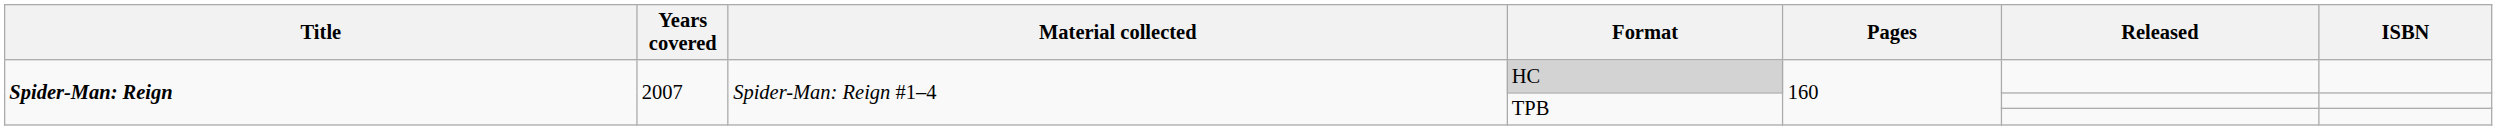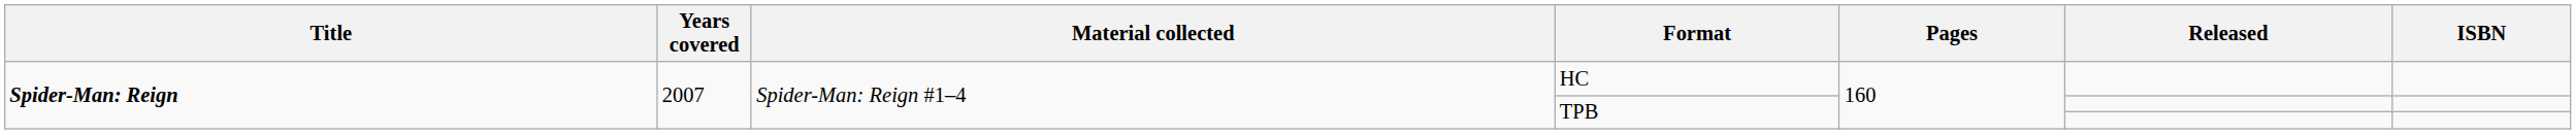HC | Format: lightgrey background -> no background
